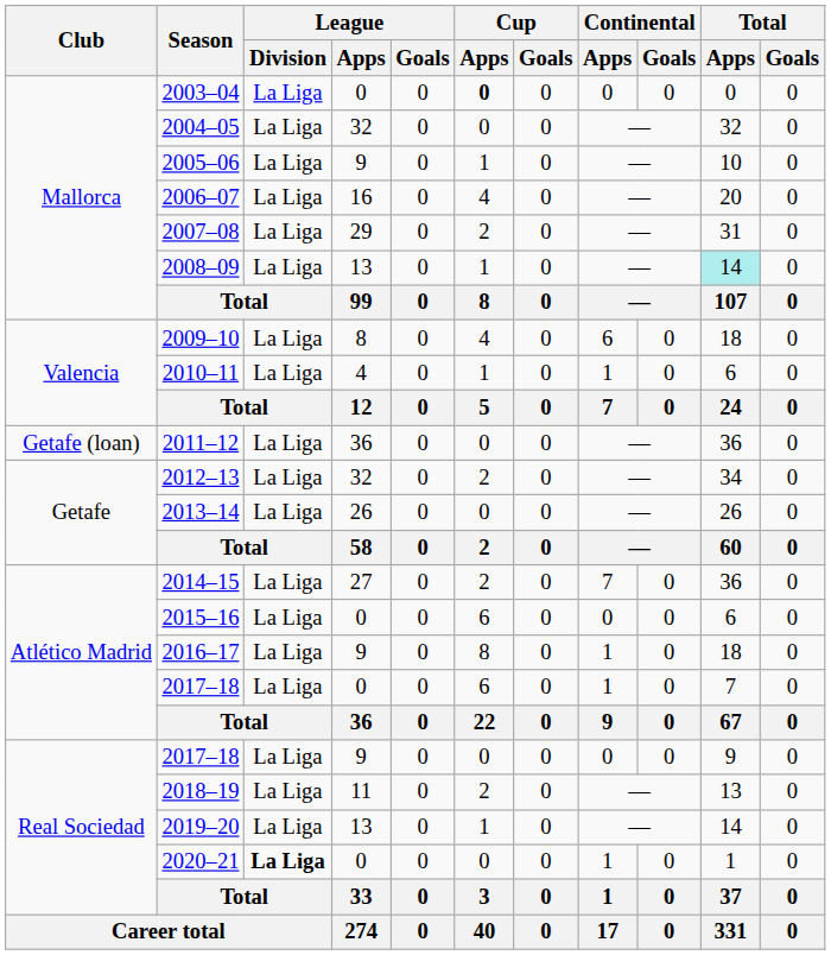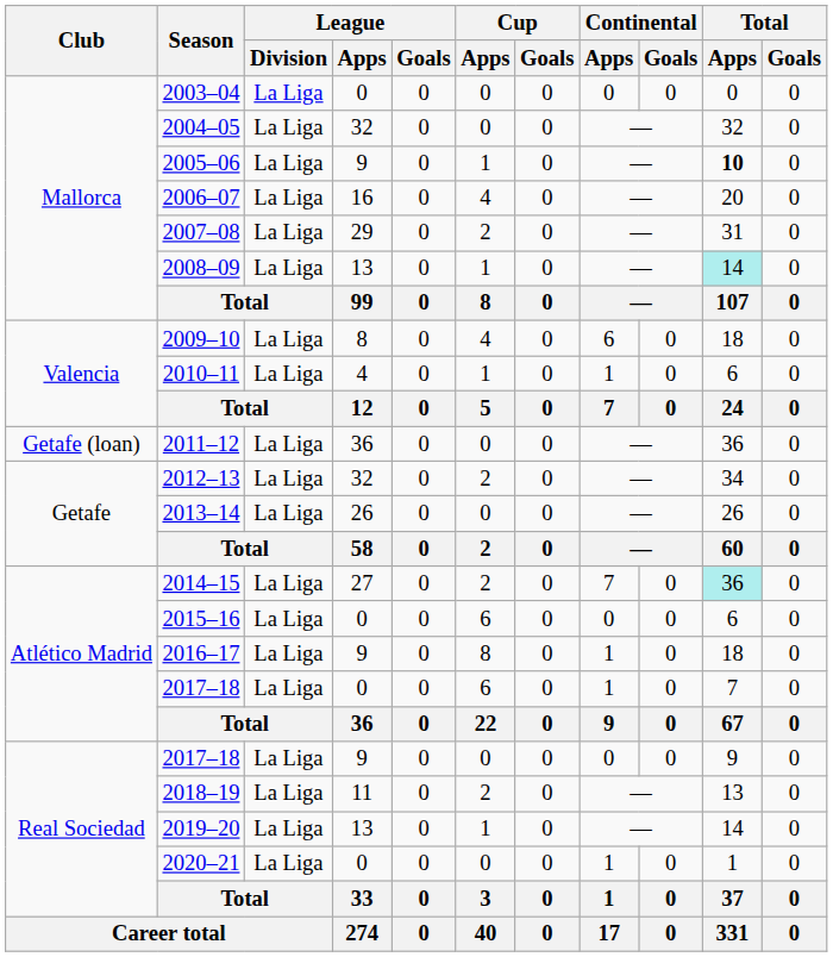2003–04 | Cup / Apps: bold -> normal
2005–06 | Total / Apps: normal -> bold
2014–15 | Total / Apps: no background -> paleturquoise background
2020–21 | League / Division: bold -> normal
